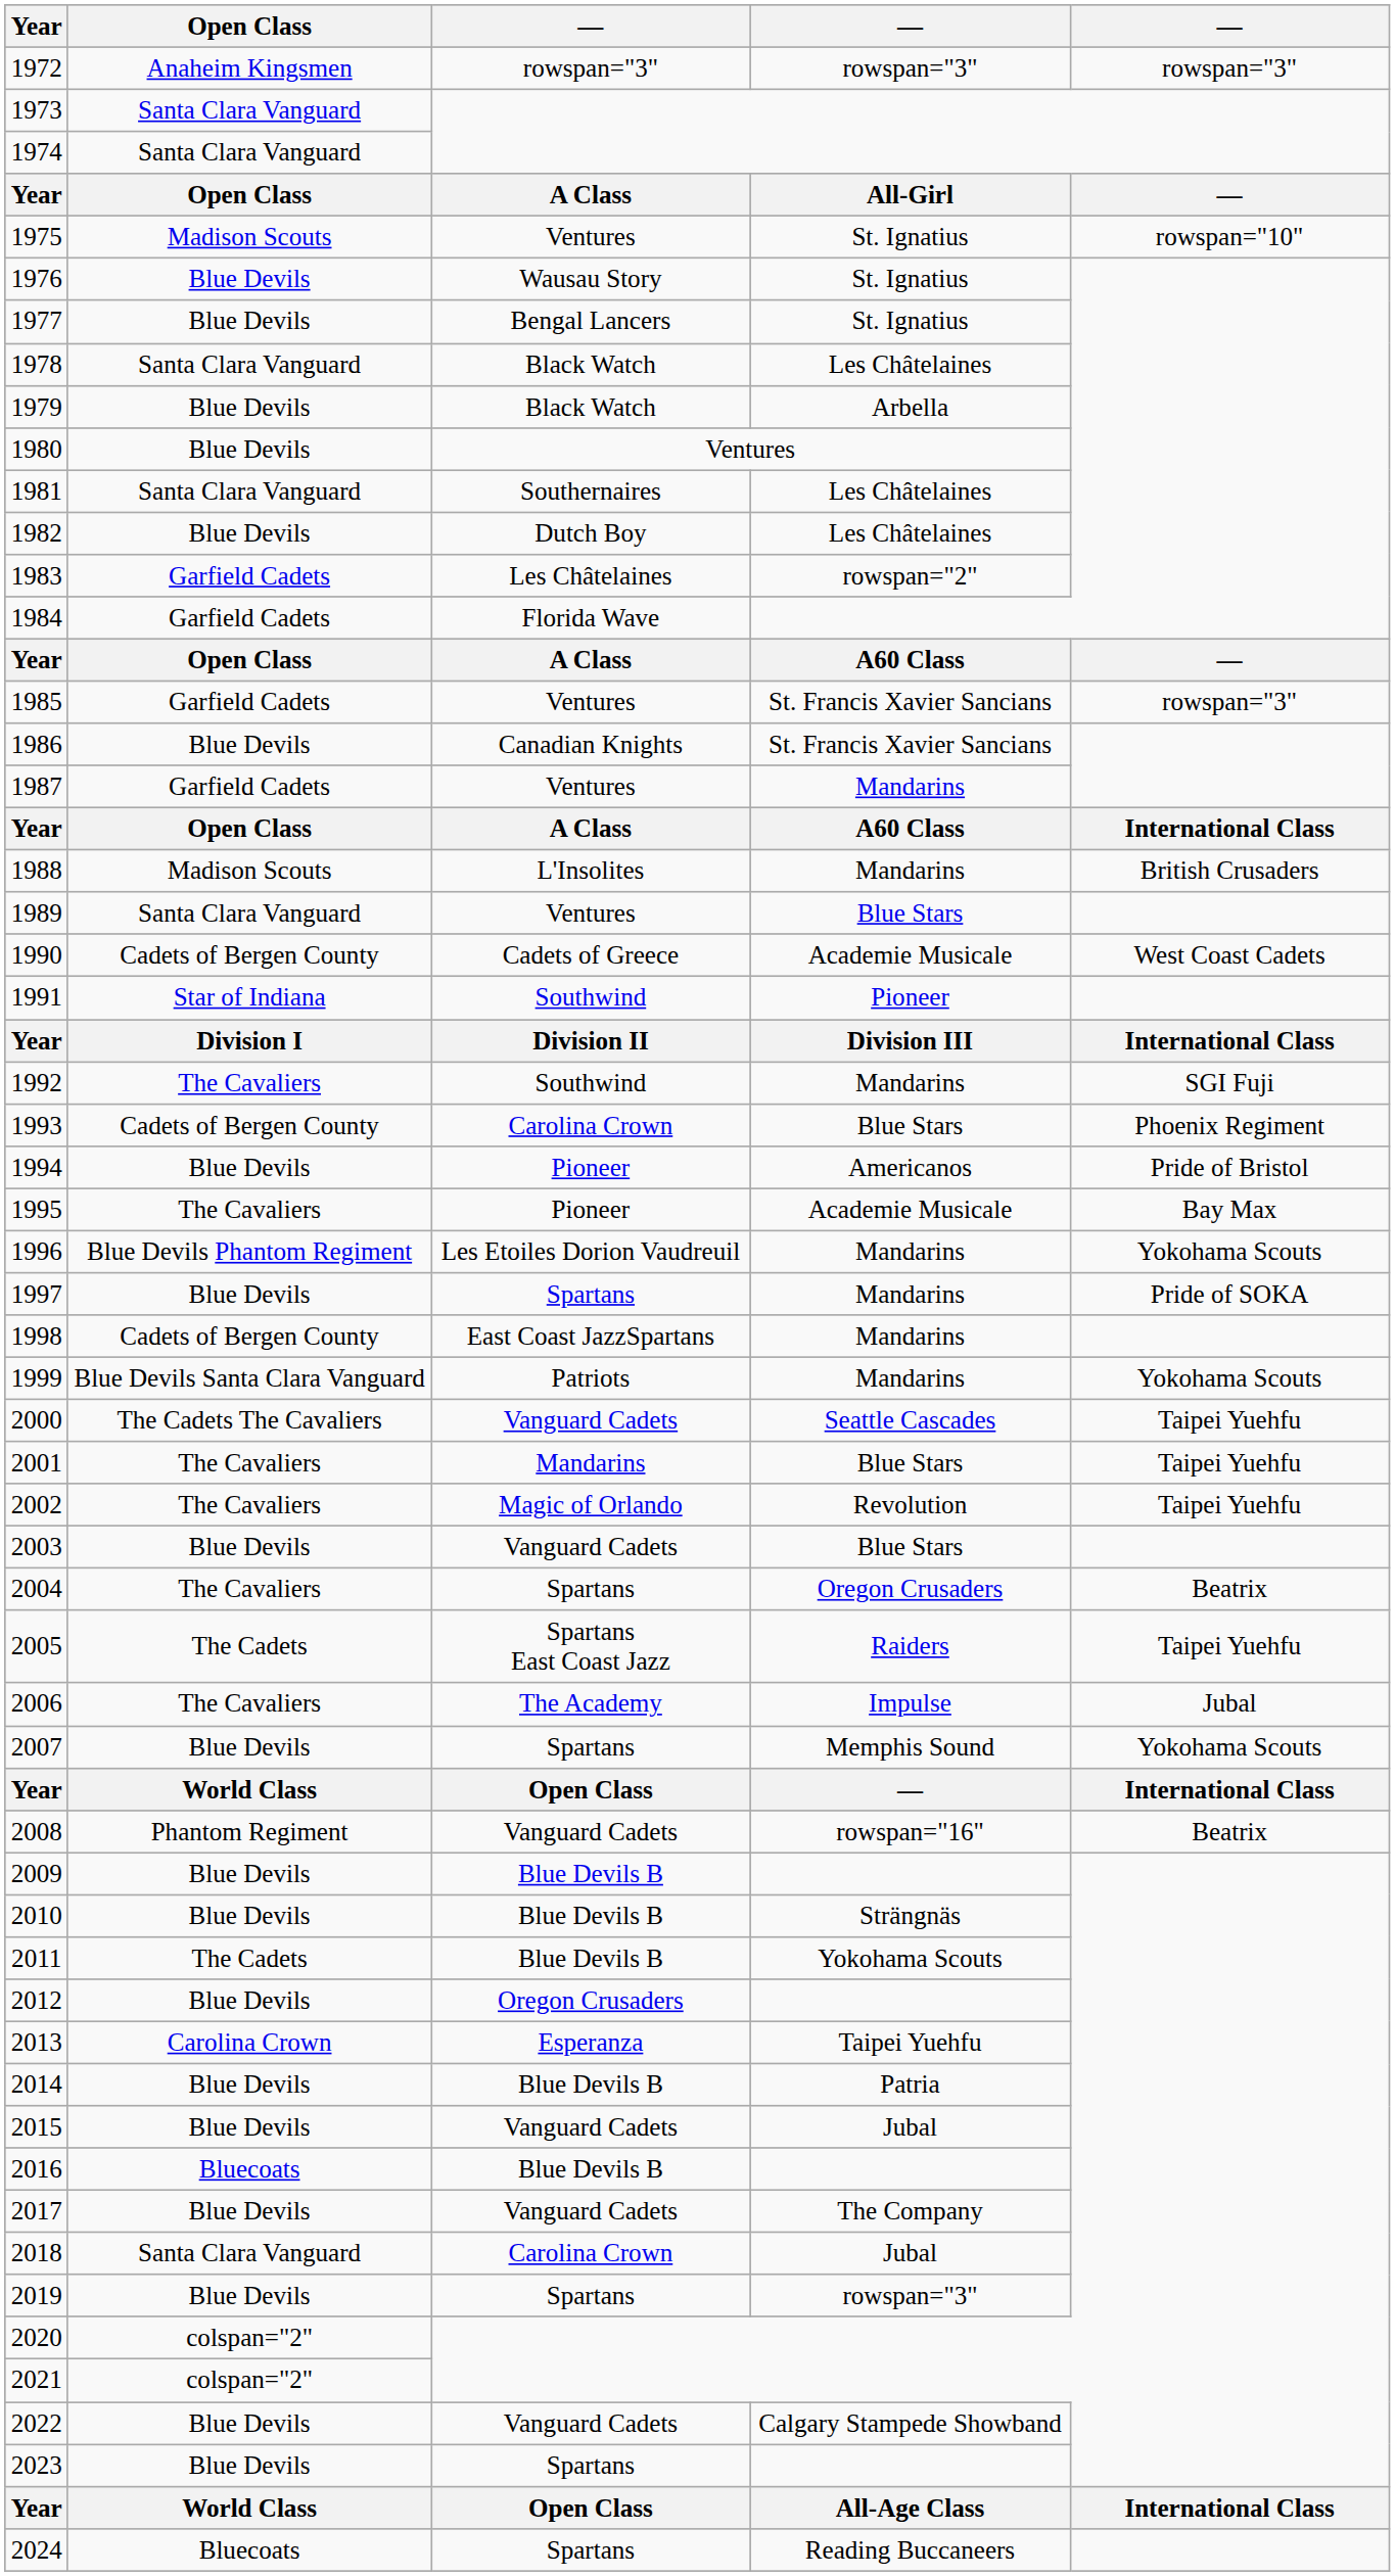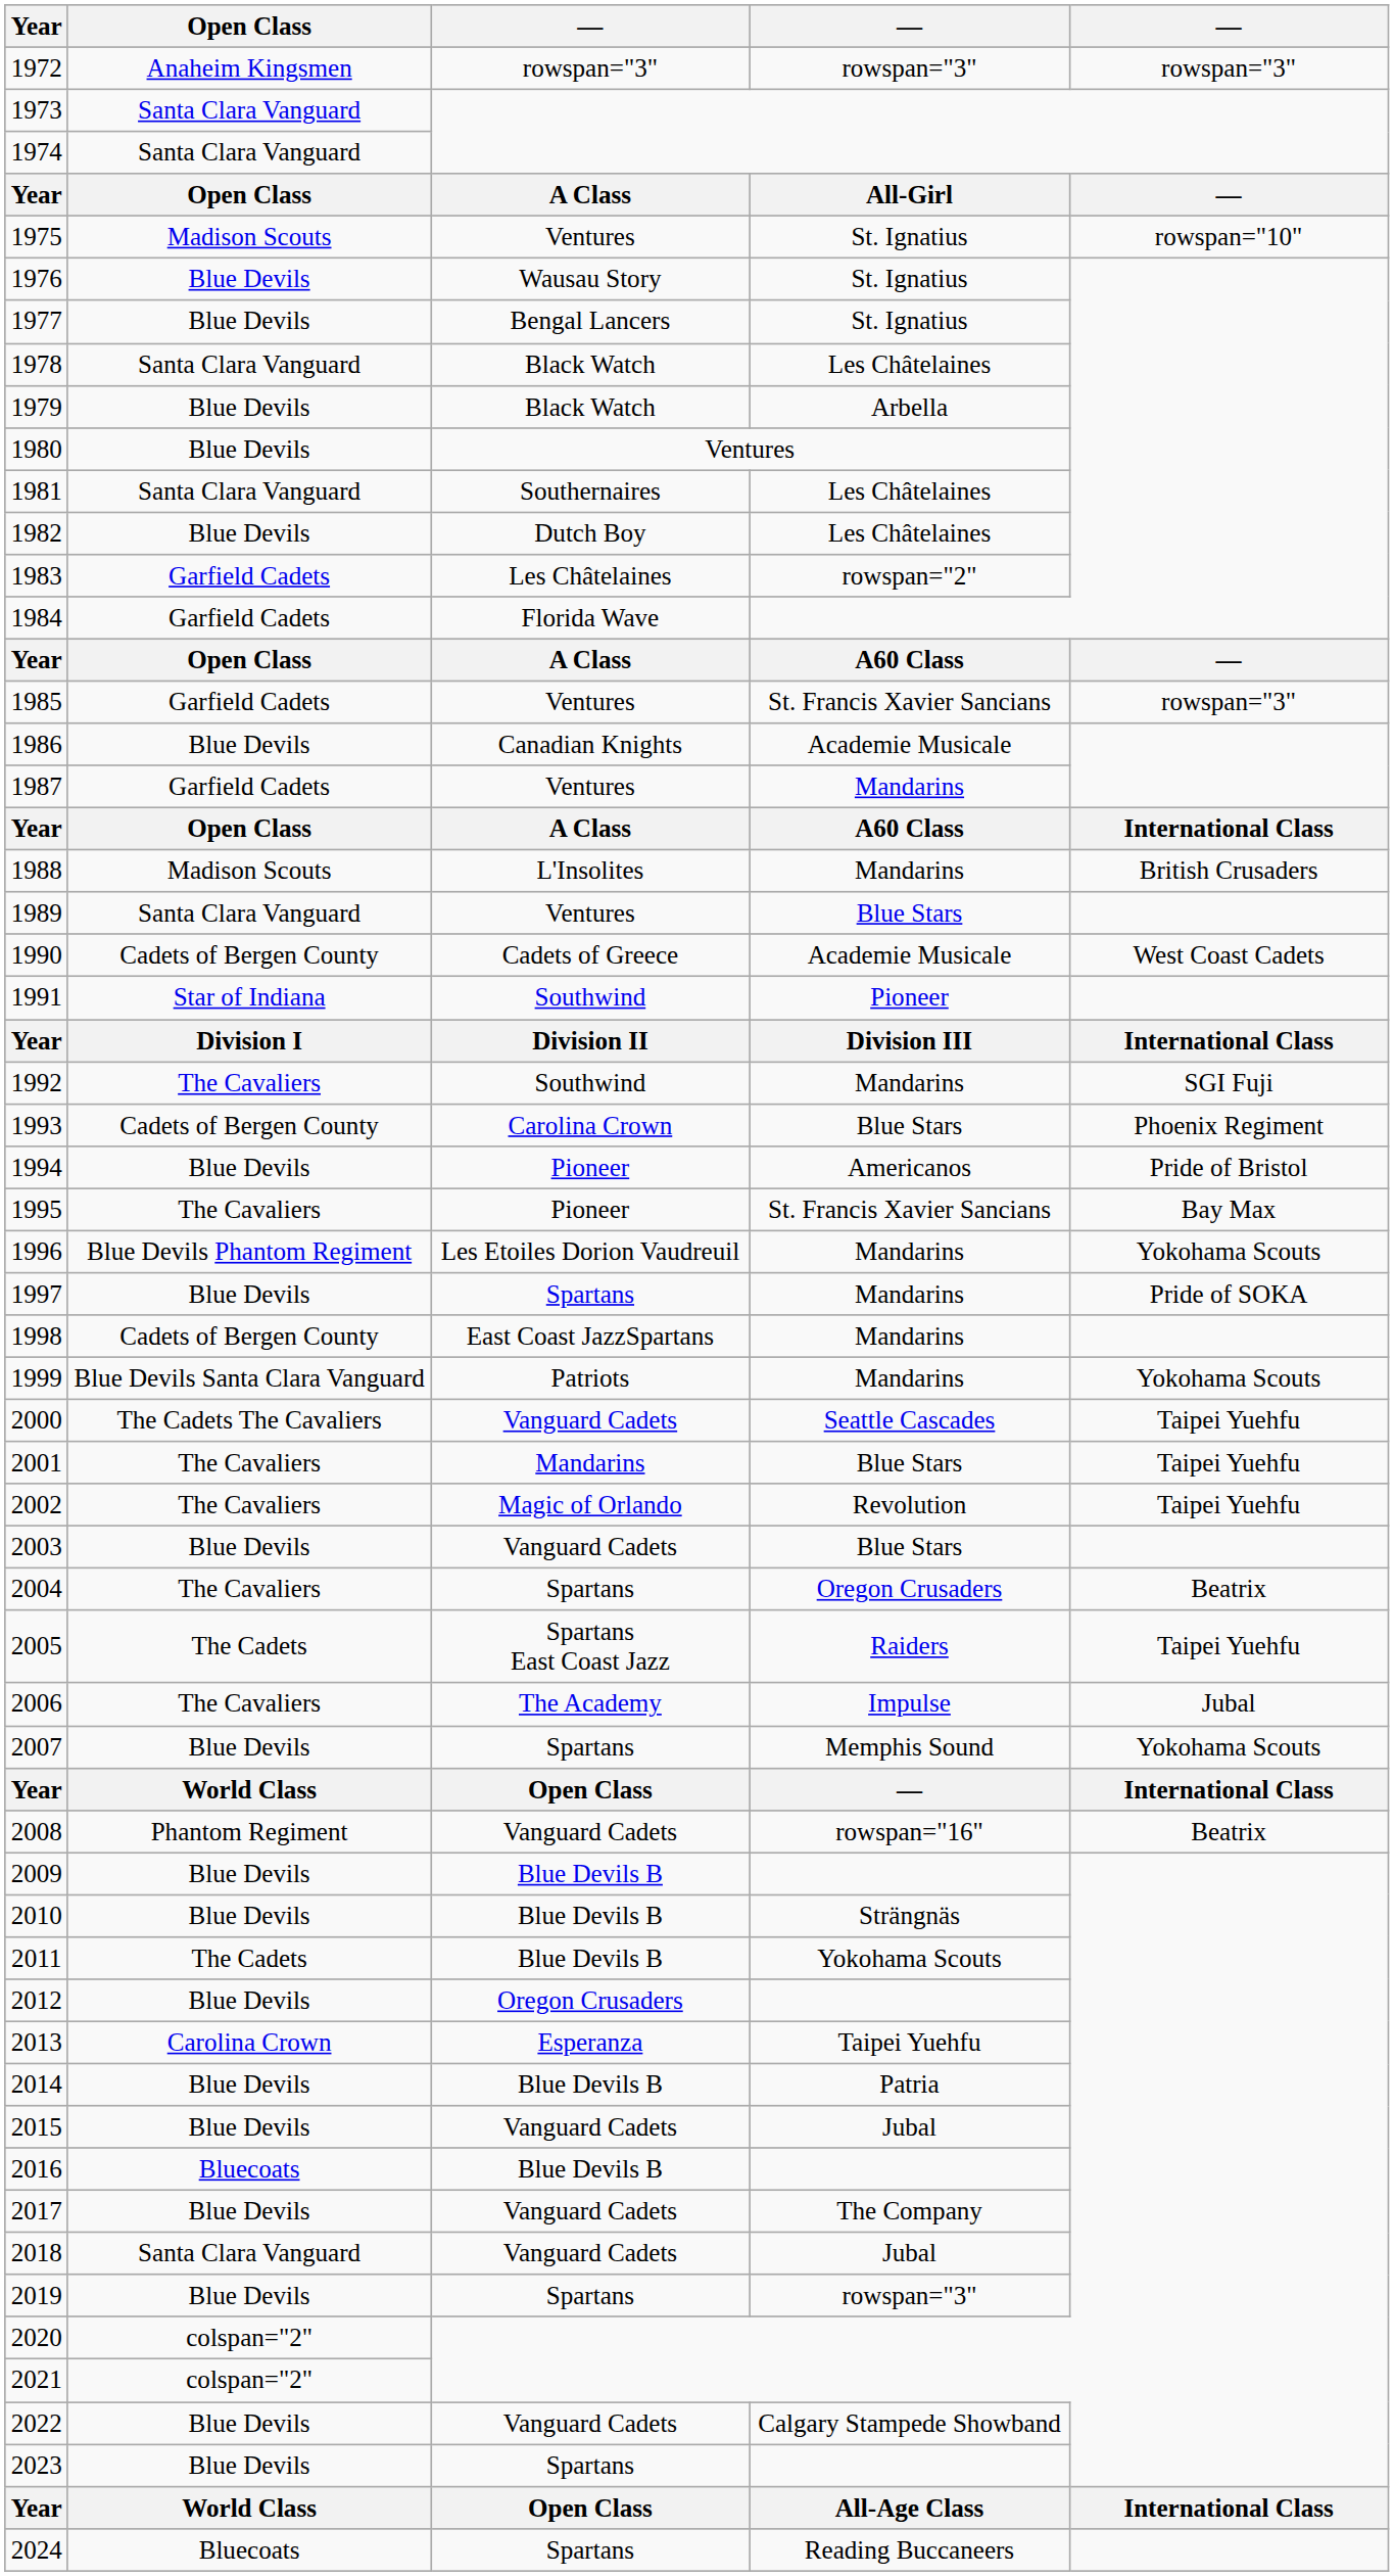1986 | column 4: St. Francis Xavier Sancians -> Academie Musicale
1995 | column 4: Academie Musicale -> St. Francis Xavier Sancians
2018 | column 3: Carolina Crown -> Vanguard Cadets
